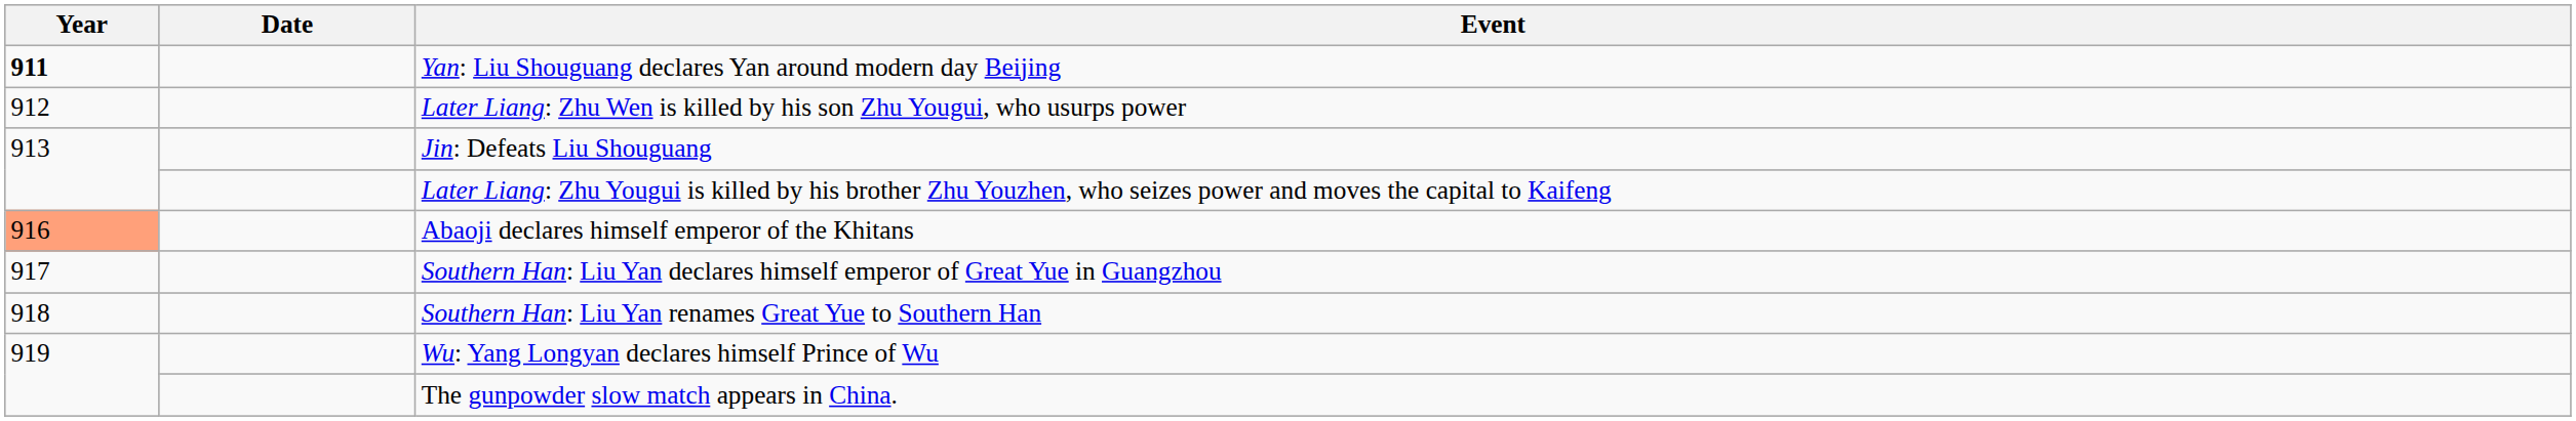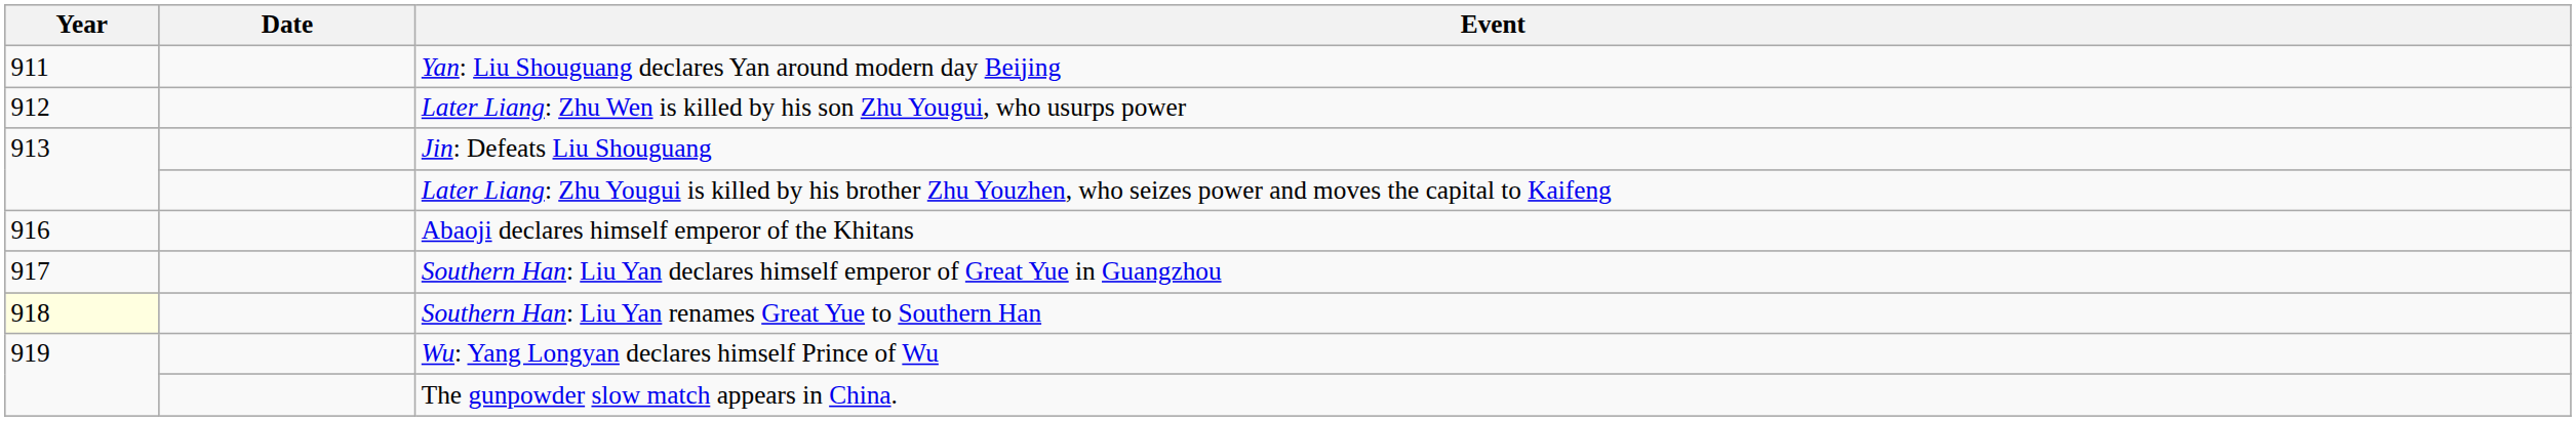Yan: Liu Shouguang declares Yan around modern day Beijing | Year: bold -> normal
Abaoji declares himself emperor of the Khitans | Year: lightsalmon background -> no background
Southern Han: Liu Yan renames Great Yue to Southern Han | Year: no background -> lightyellow background
